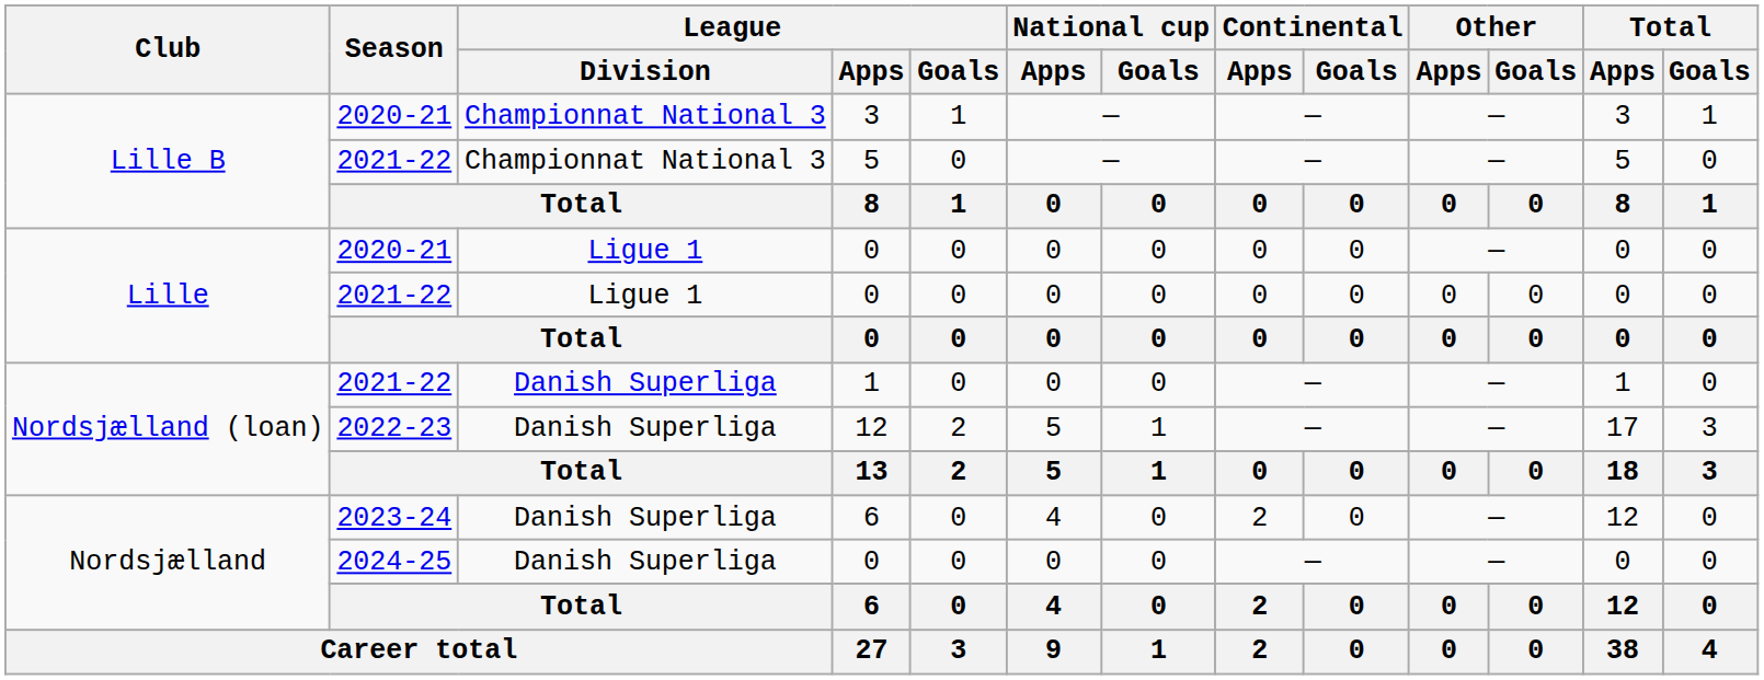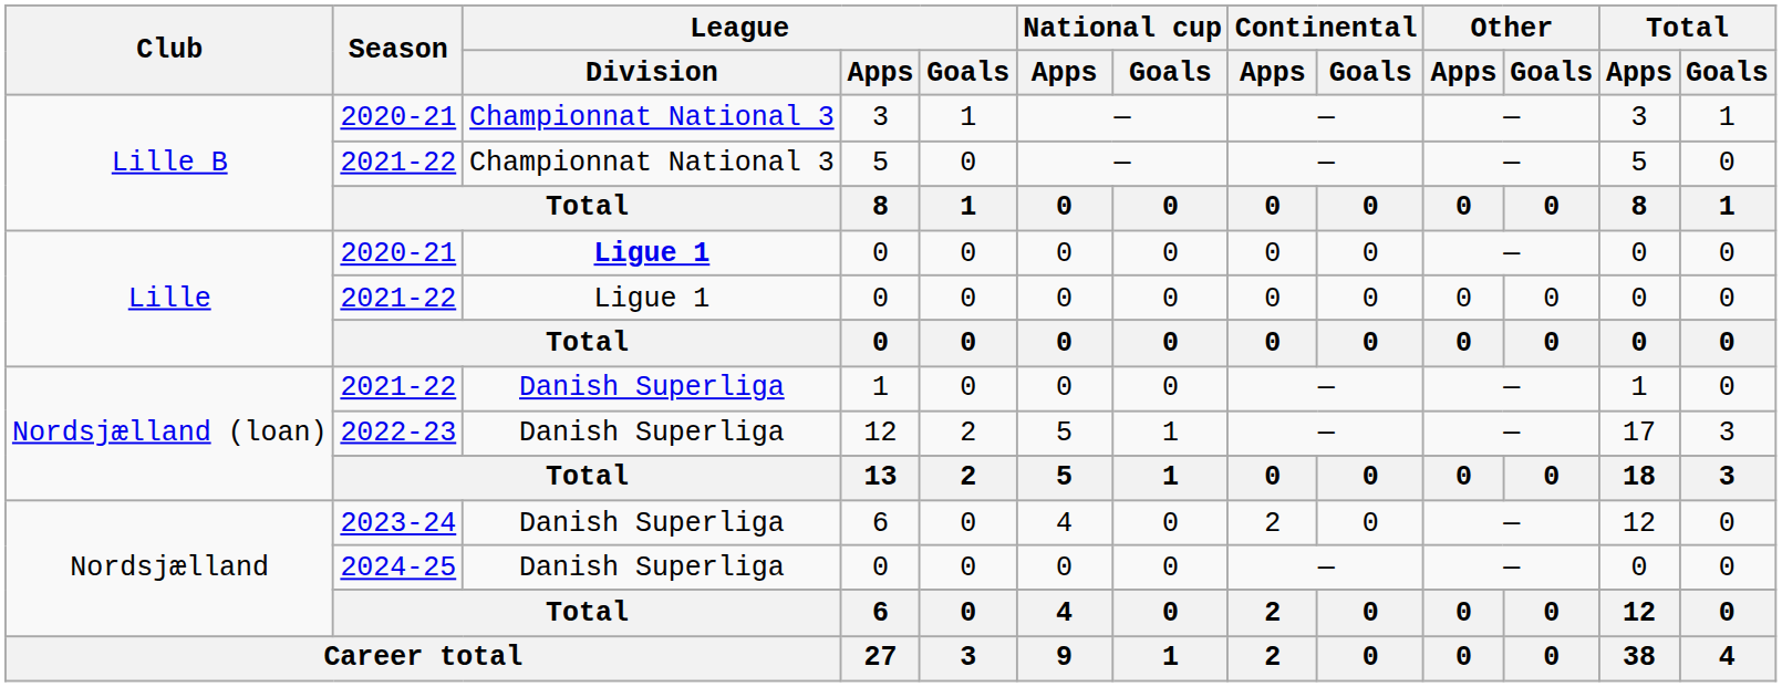2020-21 / 0 | League / Division: normal -> bold
